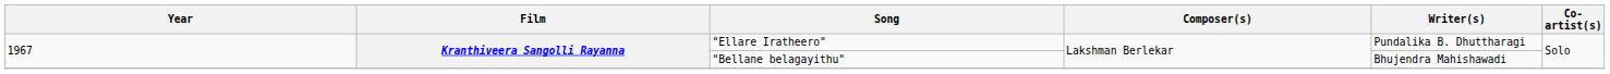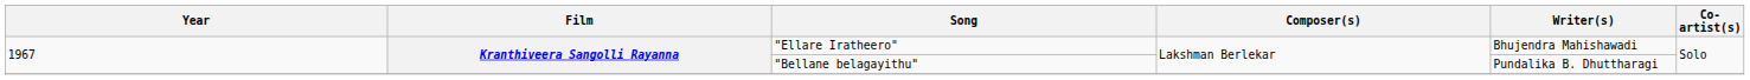"Ellare Iratheero" | Writer(s): Pundalika B. Dhuttharagi -> Bhujendra Mahishawadi
"Bellane belagayithu" | Writer(s): Bhujendra Mahishawadi -> Pundalika B. Dhuttharagi
